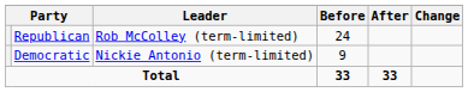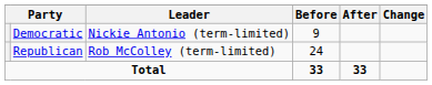rows swapped: Republican <-> Democratic
